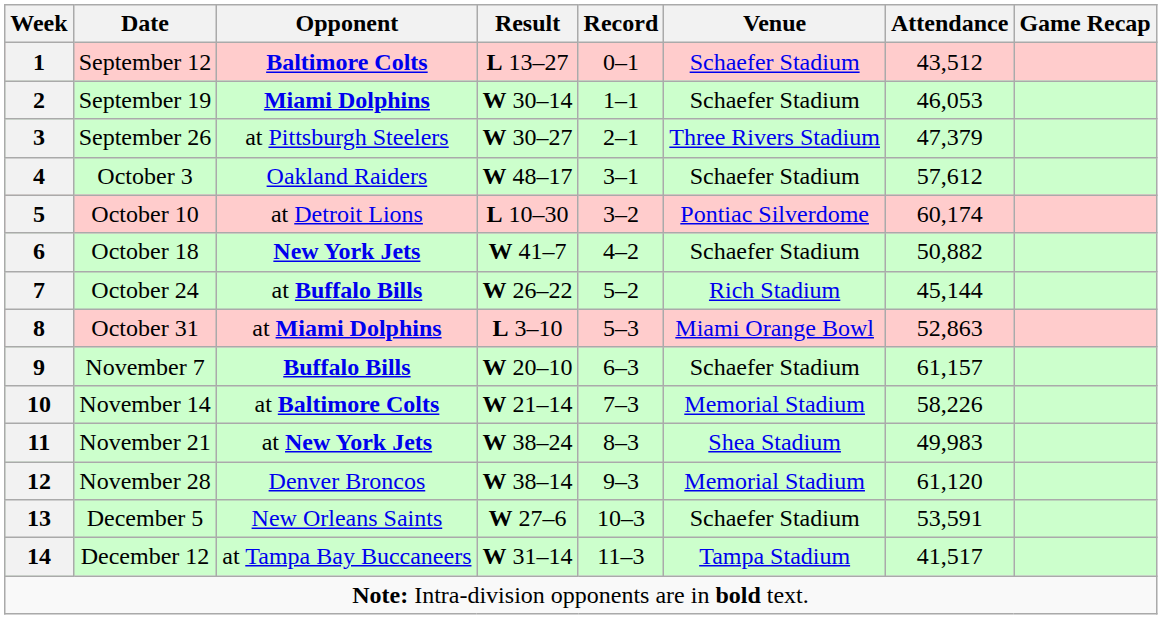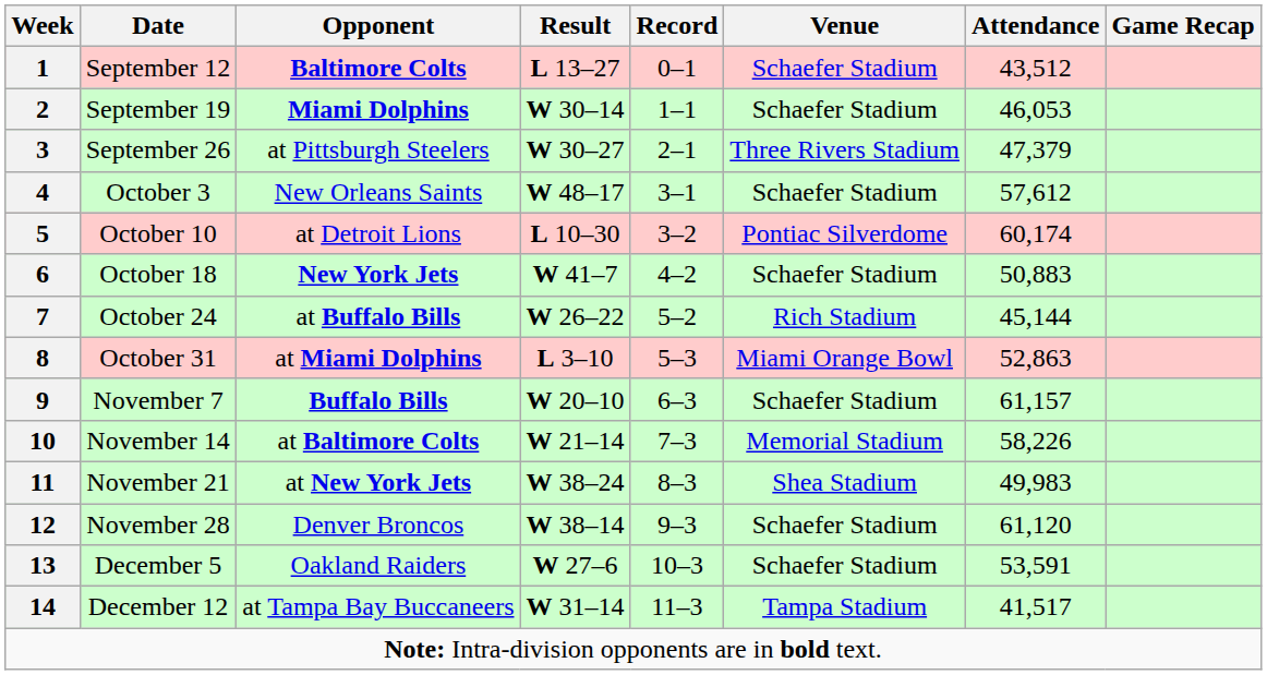4 | Opponent: Oakland Raiders -> New Orleans Saints
6 | Attendance: 50,882 -> 50,883
12 | Venue: Memorial Stadium -> Schaefer Stadium
13 | Opponent: New Orleans Saints -> Oakland Raiders
